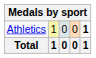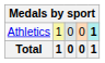Athletics | column 5: no background -> paleturquoise background
